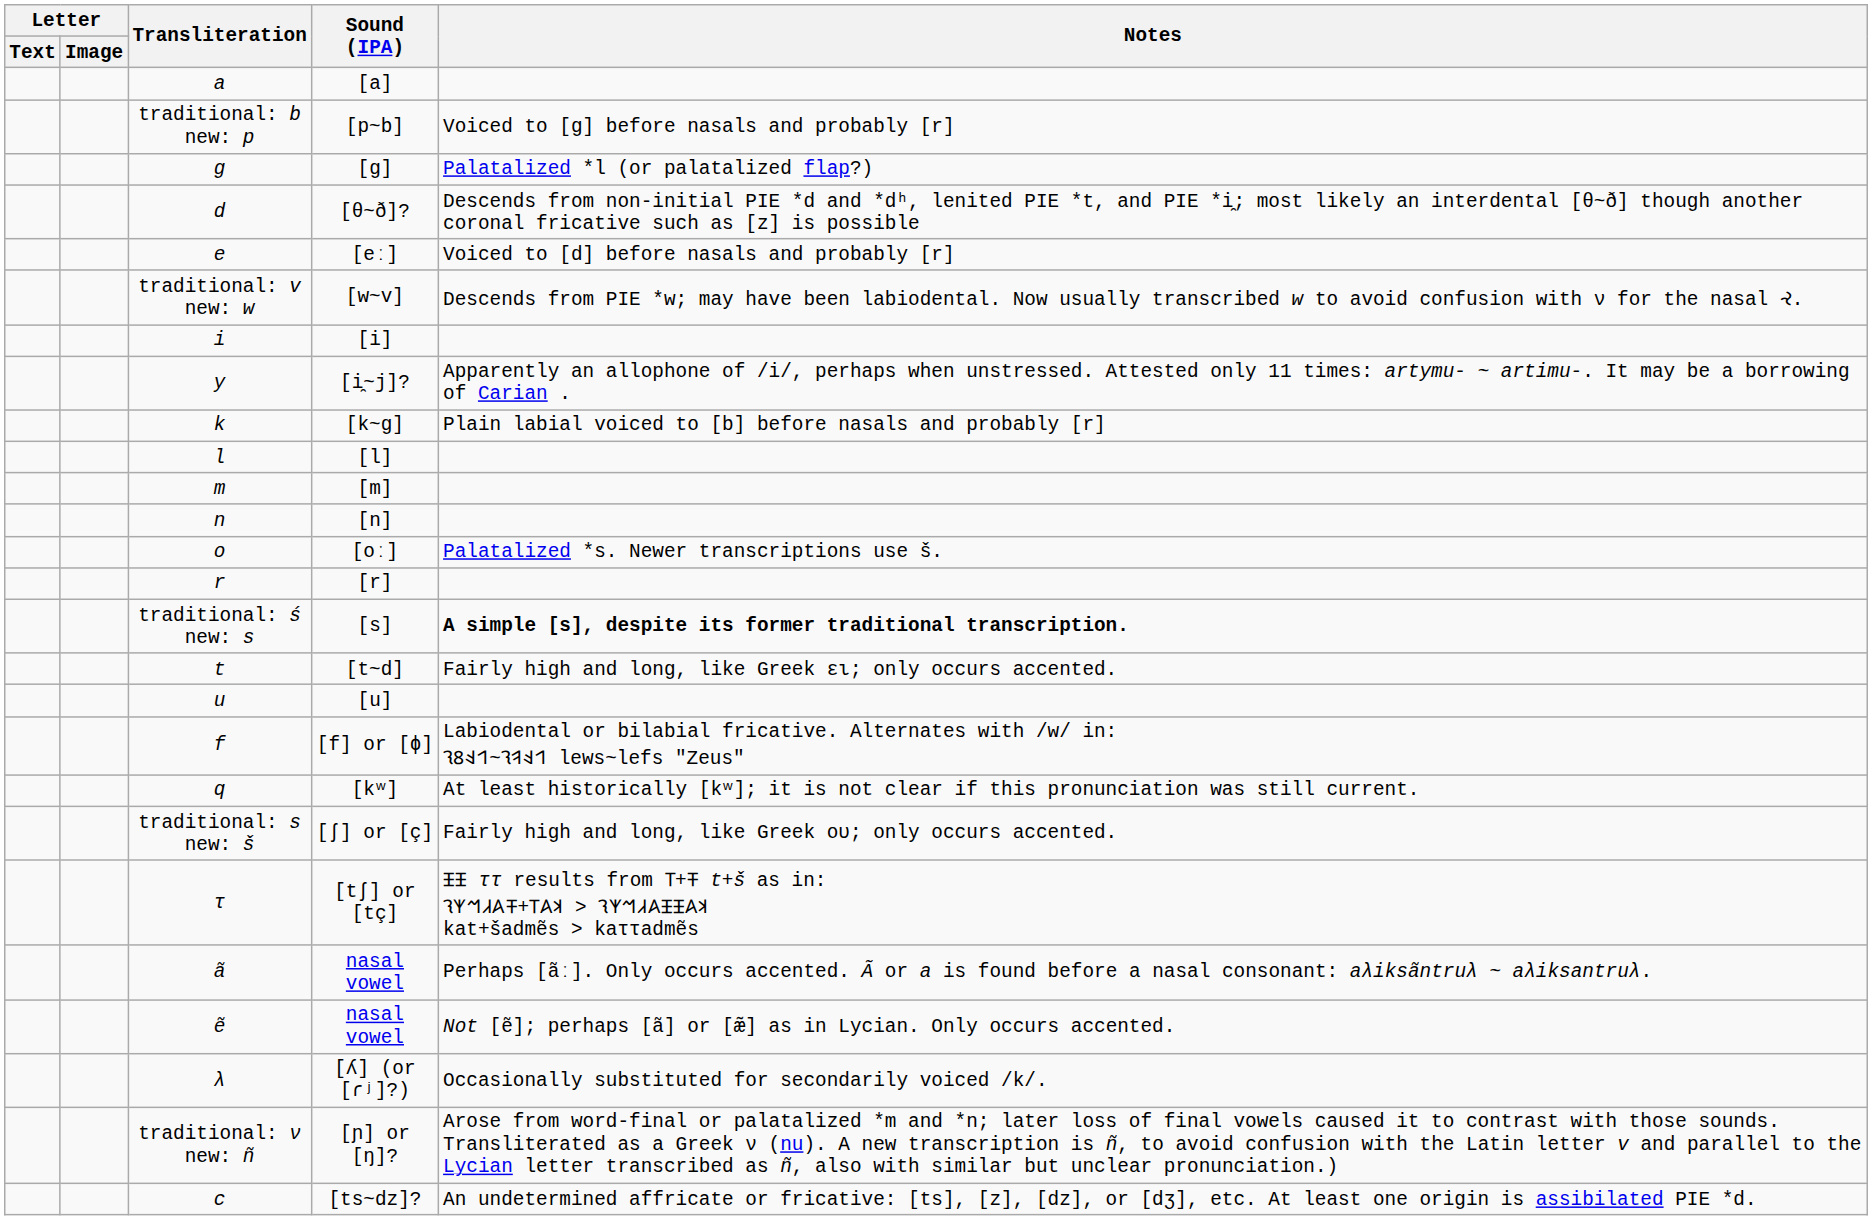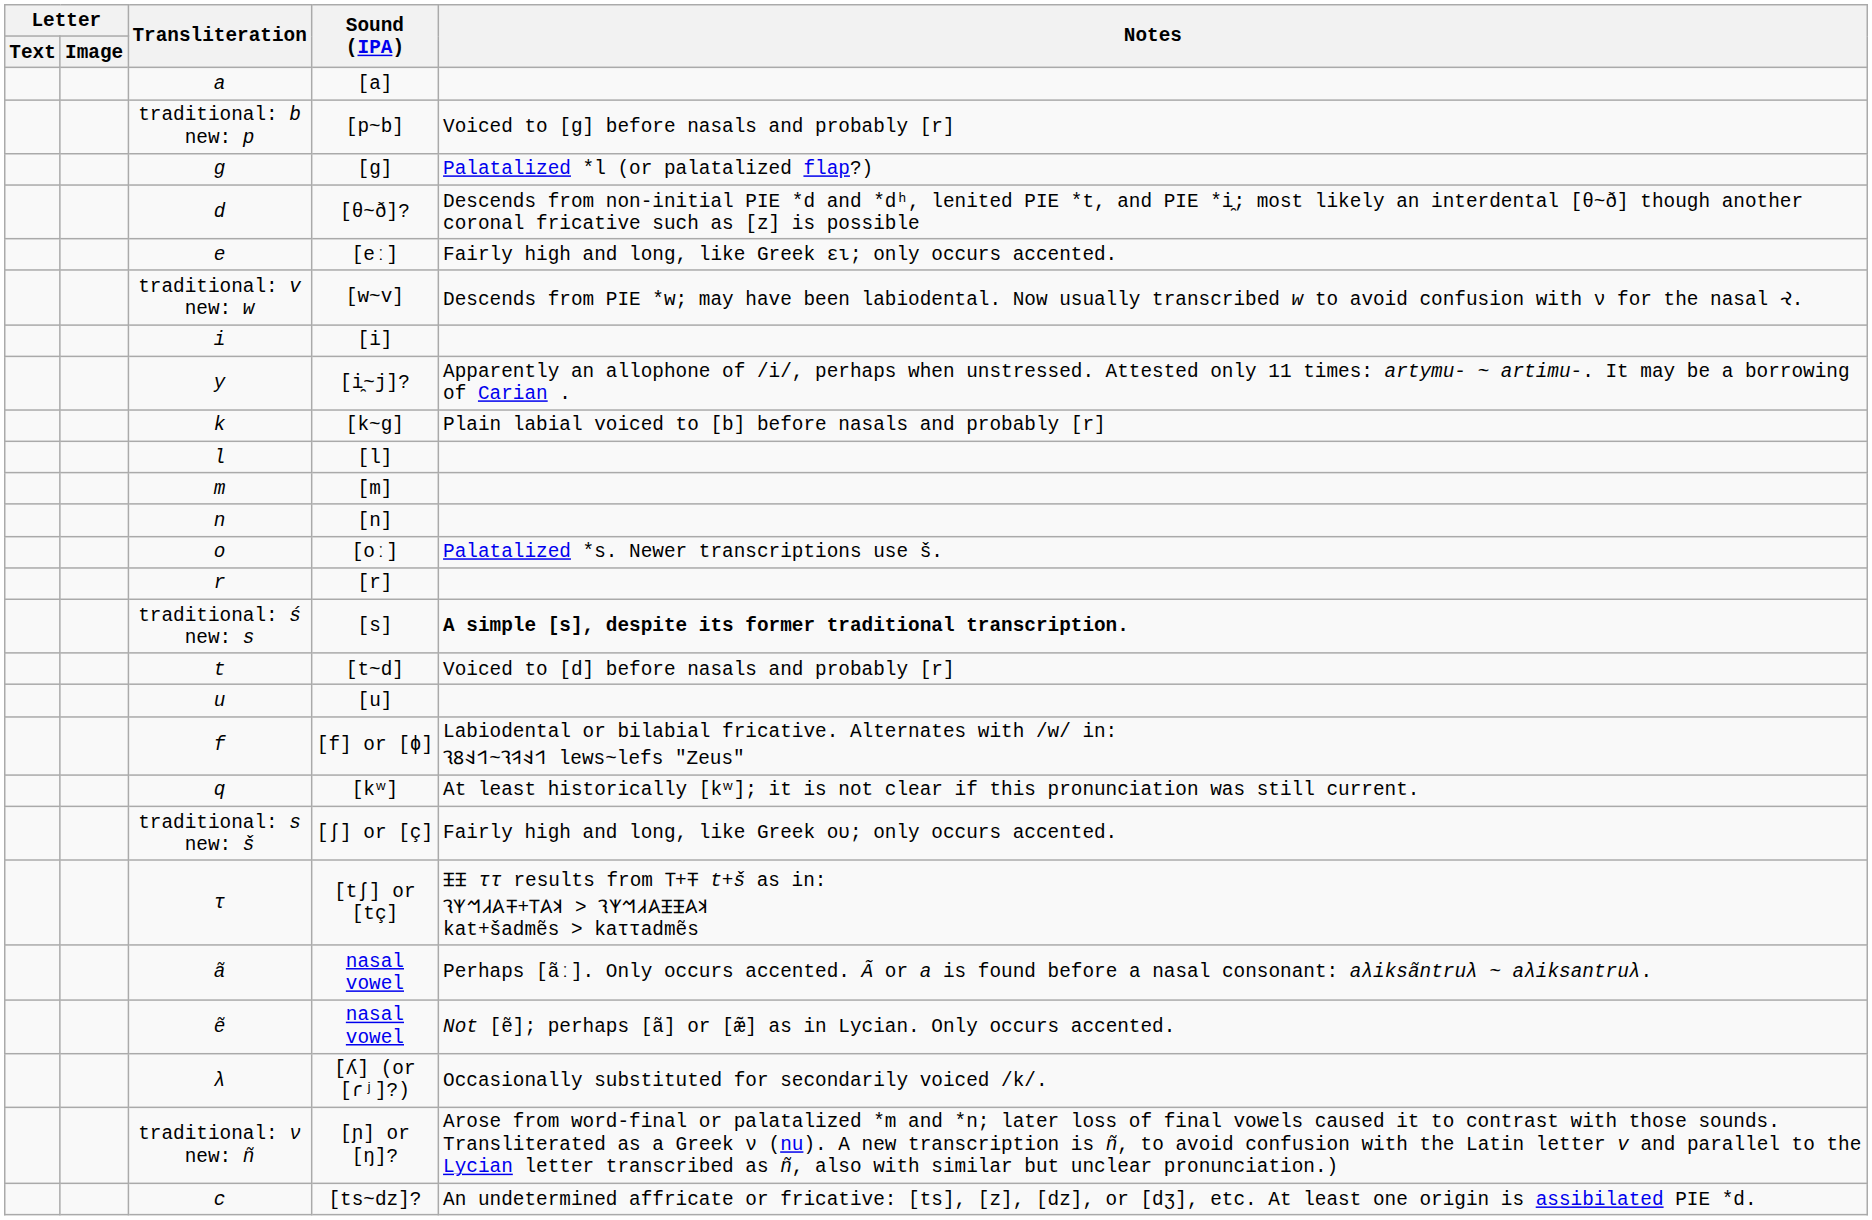[eː] | Notes: Voiced to [d] before nasals and probably [r] -> Fairly high and long, like Greek ει; only occurs accented.
[t~d] | Notes: Fairly high and long, like Greek ει; only occurs accented. -> Voiced to [d] before nasals and probably [r]
